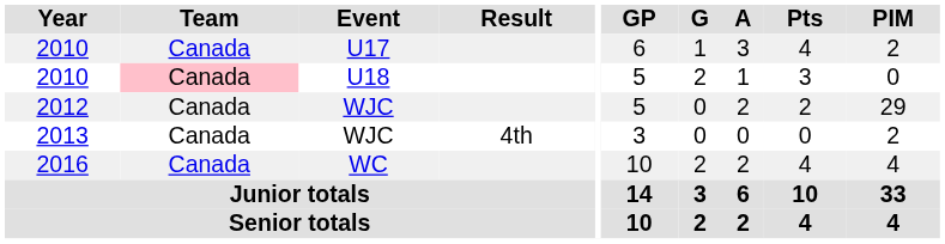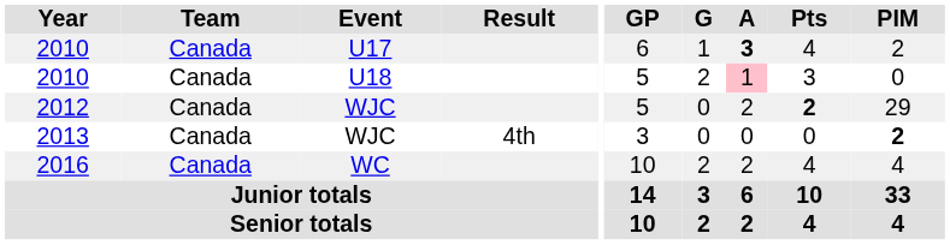2010 / U17 | A: normal -> bold
2010 / U18 | Team: pink background -> no background
2010 / U18 | A: no background -> pink background
2012 | Pts: normal -> bold
2013 | PIM: normal -> bold
